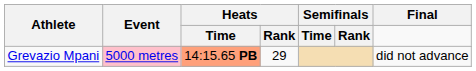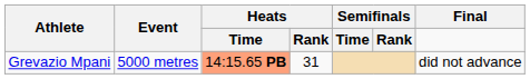Grevazio Mpani | Event: pink background -> no background
Grevazio Mpani | Heats / Rank: 29 -> 31
